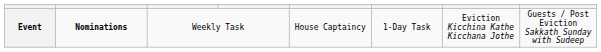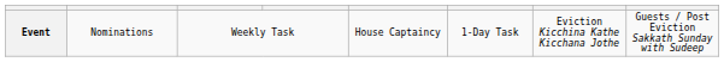Event | column 2: bold -> normal
